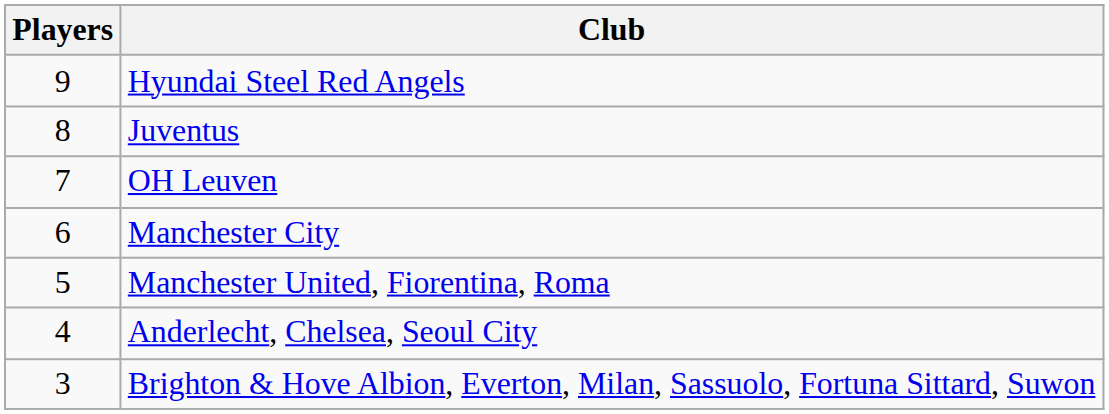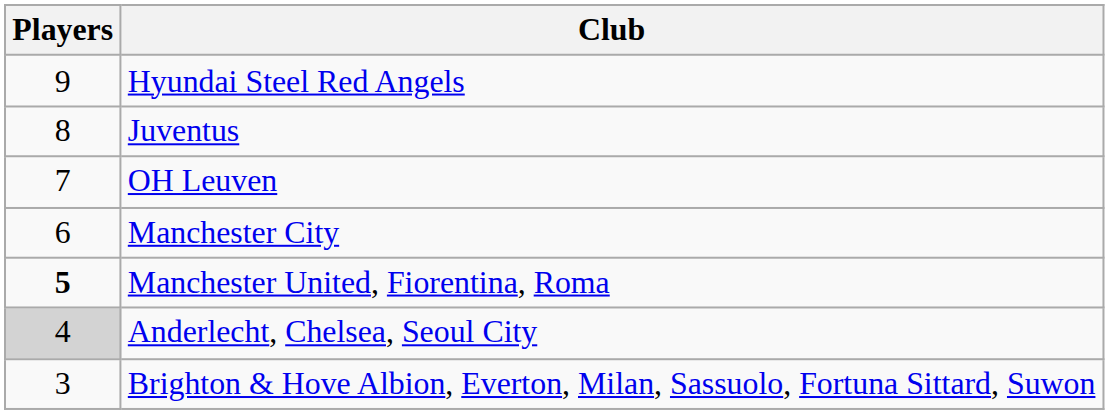Manchester United, Fiorentina, Roma | Players: normal -> bold
Anderlecht, Chelsea, Seoul City | Players: no background -> lightgrey background
